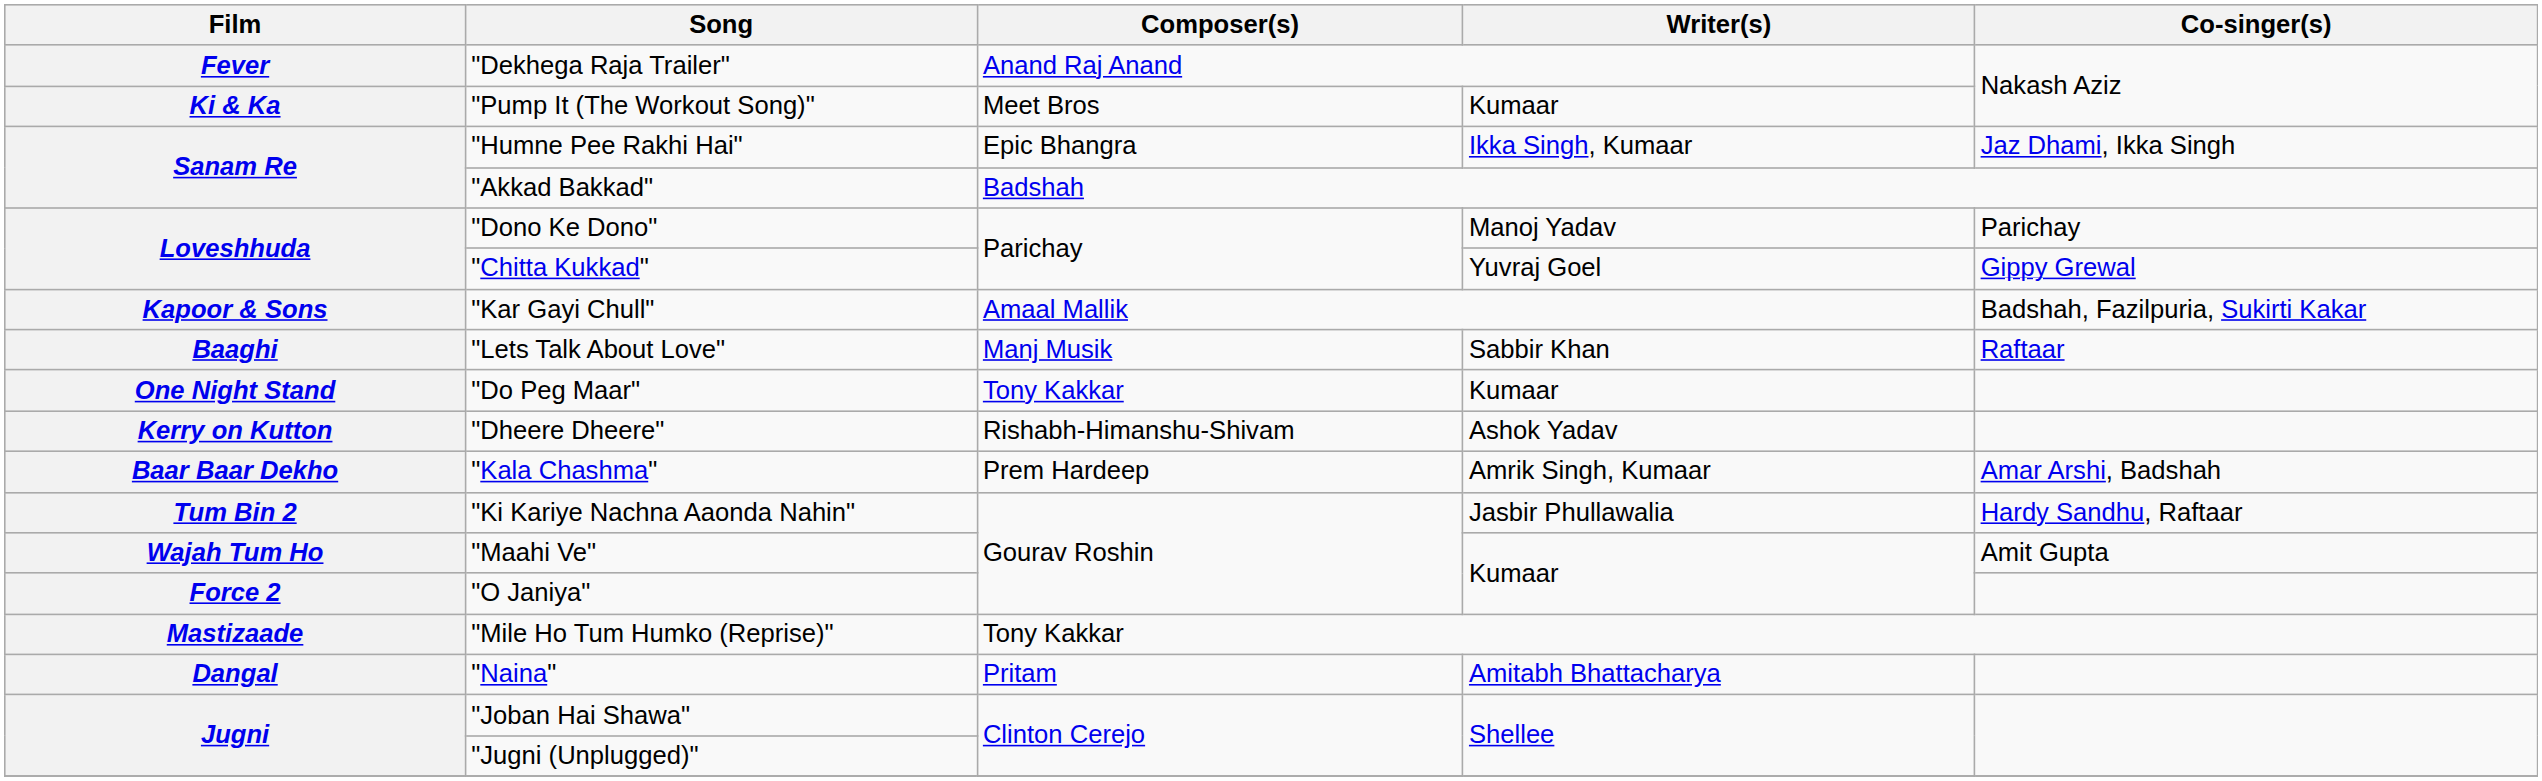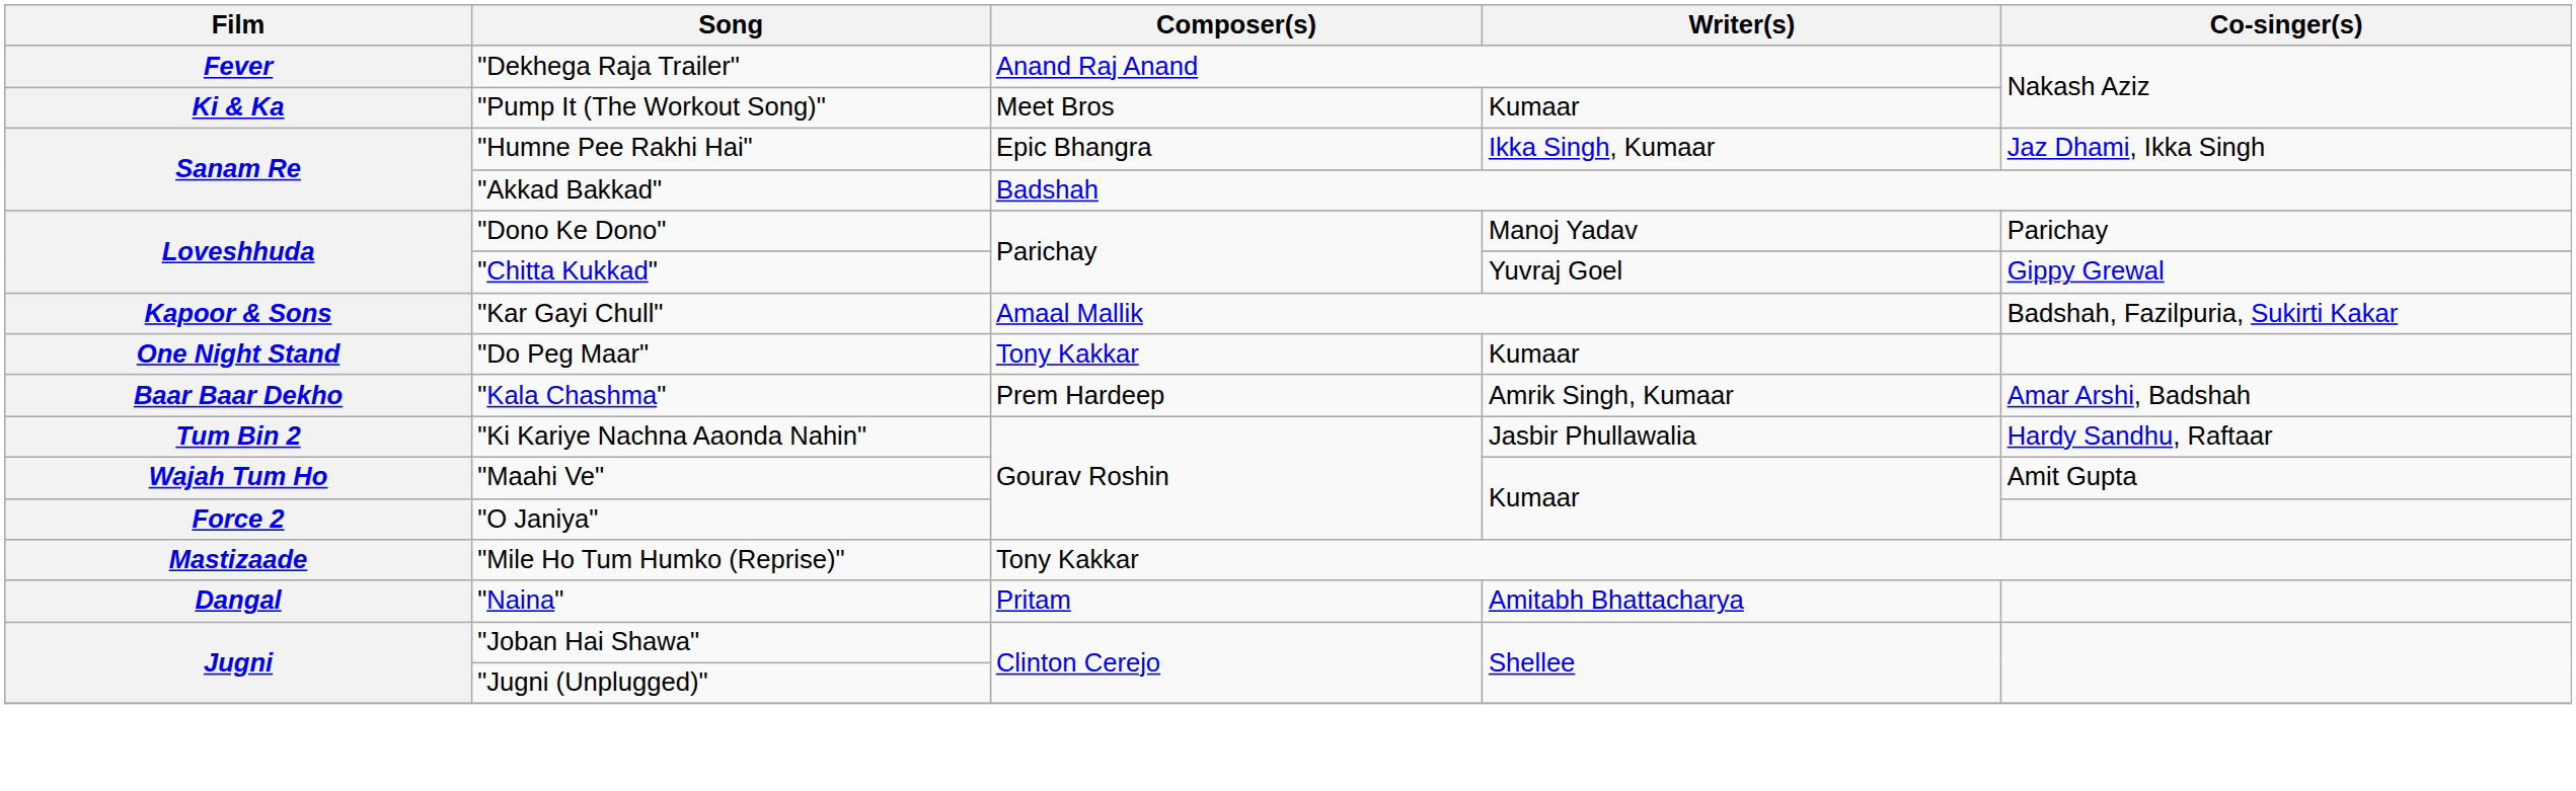- row: Baaghi | "Lets Talk About Love" | Manj Musik | Sabbir Khan | Raftaar
- row: Kerry on Kutton | "Dheere Dheere" | Rishabh-Himanshu-Shivam | Ashok Yadav
